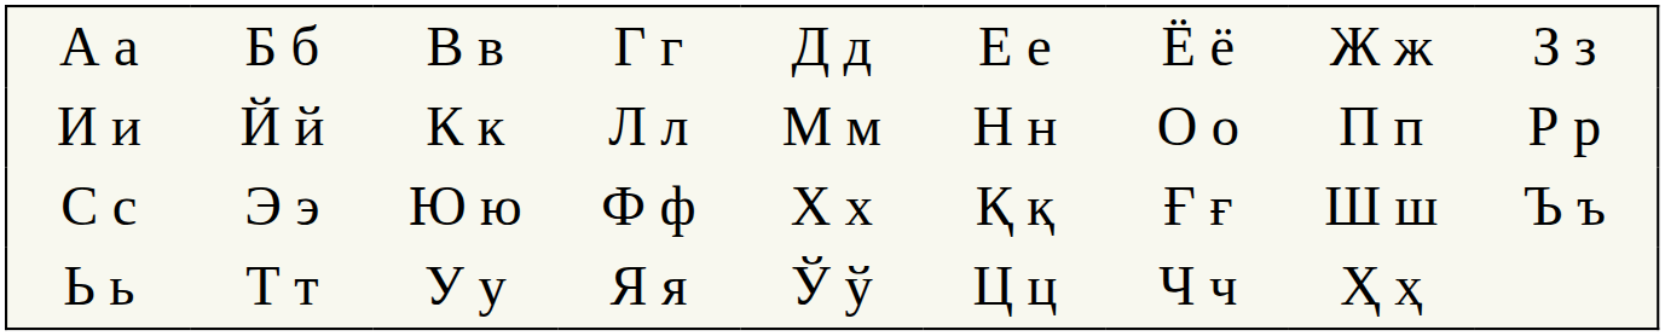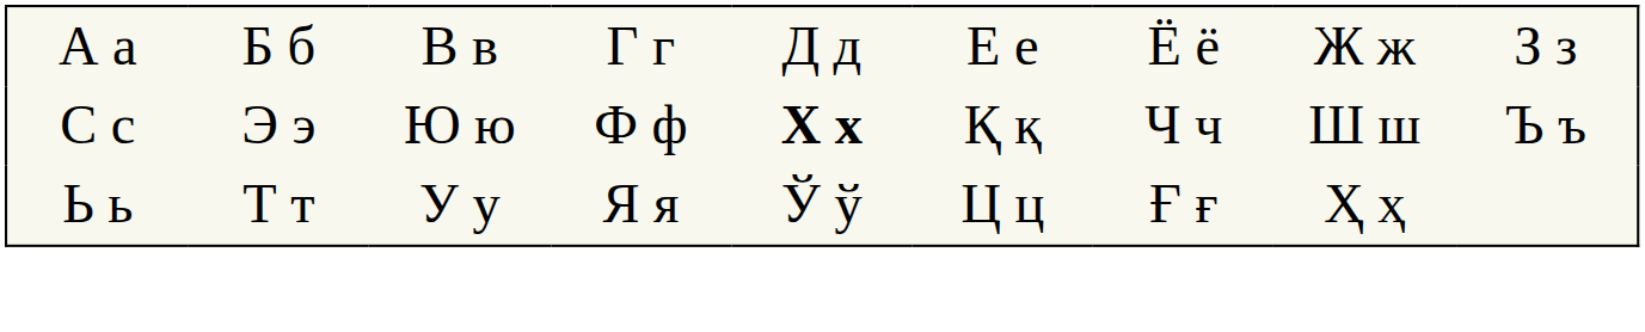- row: И и | Й й | К к | Л л | М м | Н н | О о | П п | Р р
С с | column 5: normal -> bold
С с | column 7: Ғ ғ -> Ч ч
Ь ь | column 7: Ч ч -> Ғ ғ
